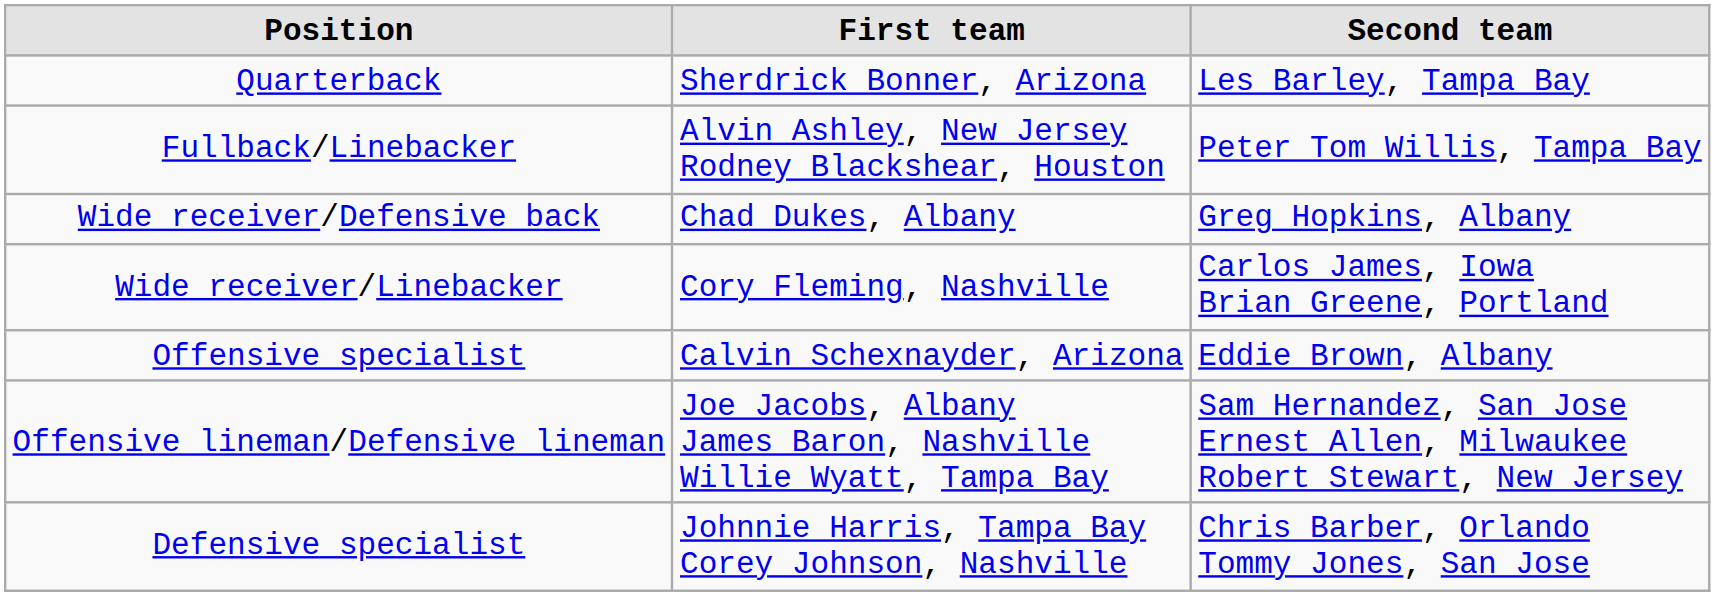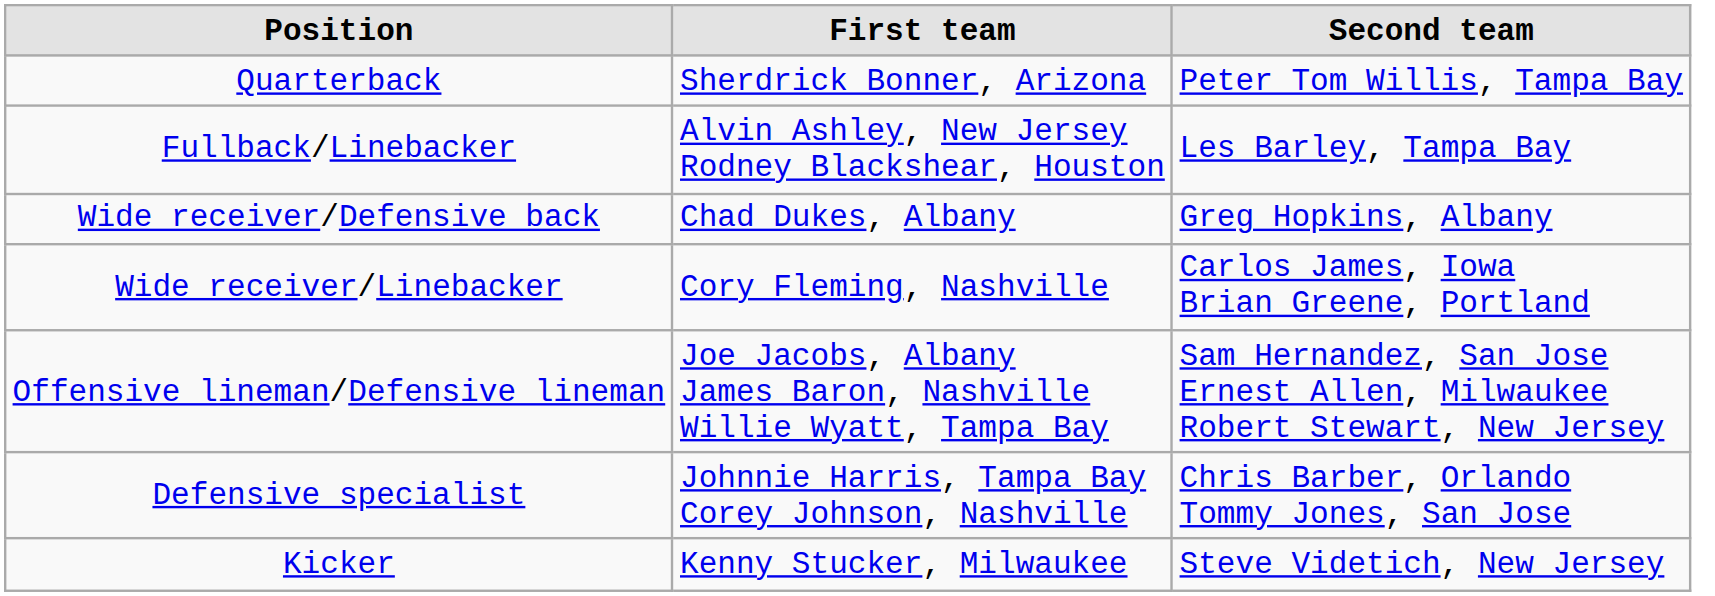Quarterback | Second team: Les Barley, Tampa Bay -> Peter Tom Willis, Tampa Bay
Fullback/Linebacker | Second team: Peter Tom Willis, Tampa Bay -> Les Barley, Tampa Bay
- row: Offensive specialist | Calvin Schexnayder, Arizona | Eddie Brown, Albany
+ row: Kicker | Kenny Stucker, Milwaukee | Steve Videtich, New Jersey
